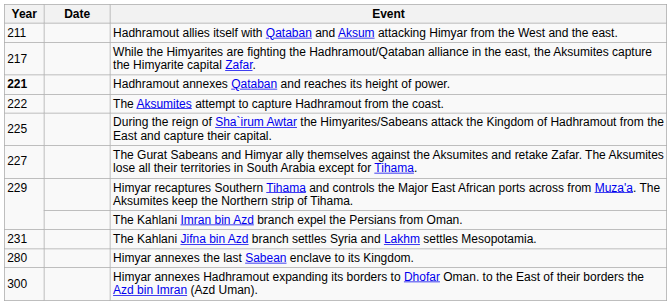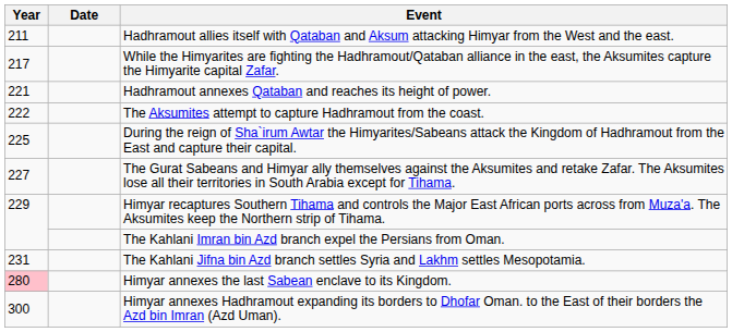Hadhramout annexes Qataban and reaches its height of power. | Year: bold -> normal
Himyar annexes the last Sabean enclave to its Kingdom. | Year: no background -> pink background
